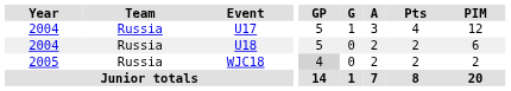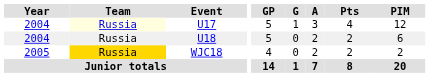U17 | Team: no background -> lightyellow background
WJC18 | Team: no background -> gold background
WJC18 | GP: lightgrey background -> no background
